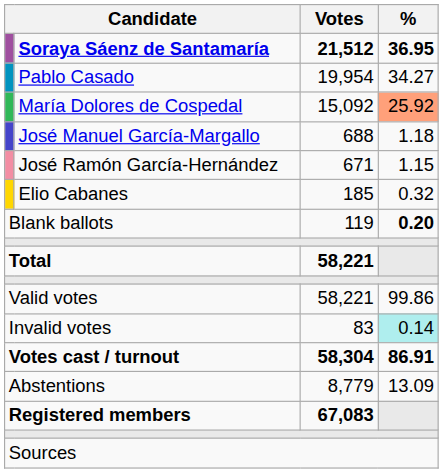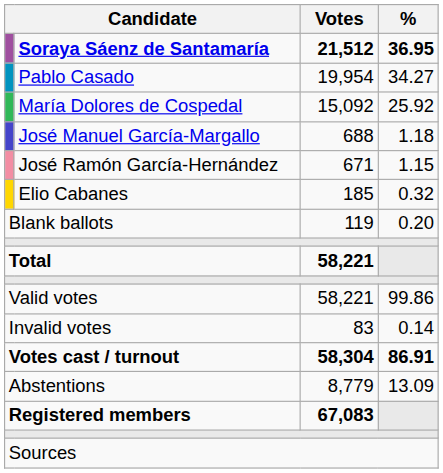María Dolores de Cospedal | %: lightsalmon background -> no background
Blank ballots | %: bold -> normal
Invalid votes | %: paleturquoise background -> no background
